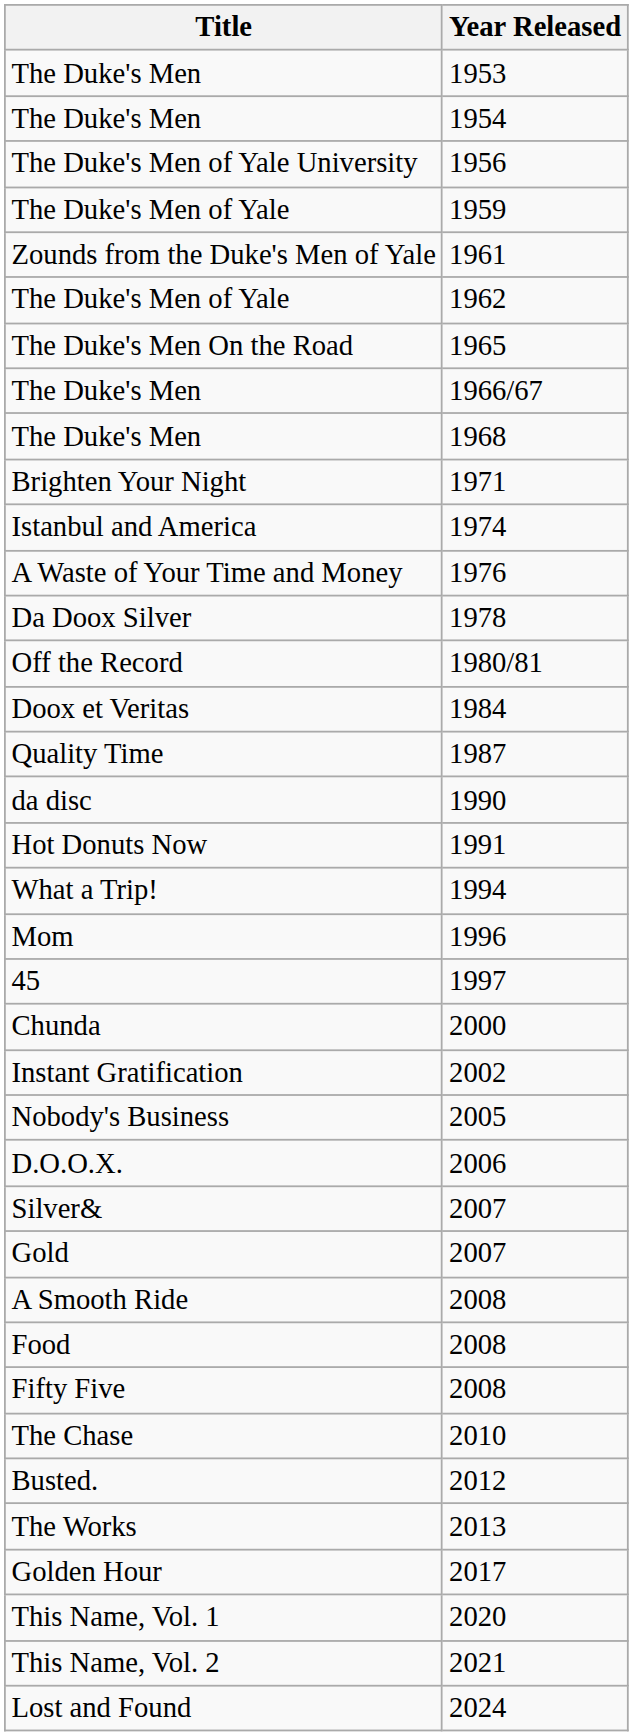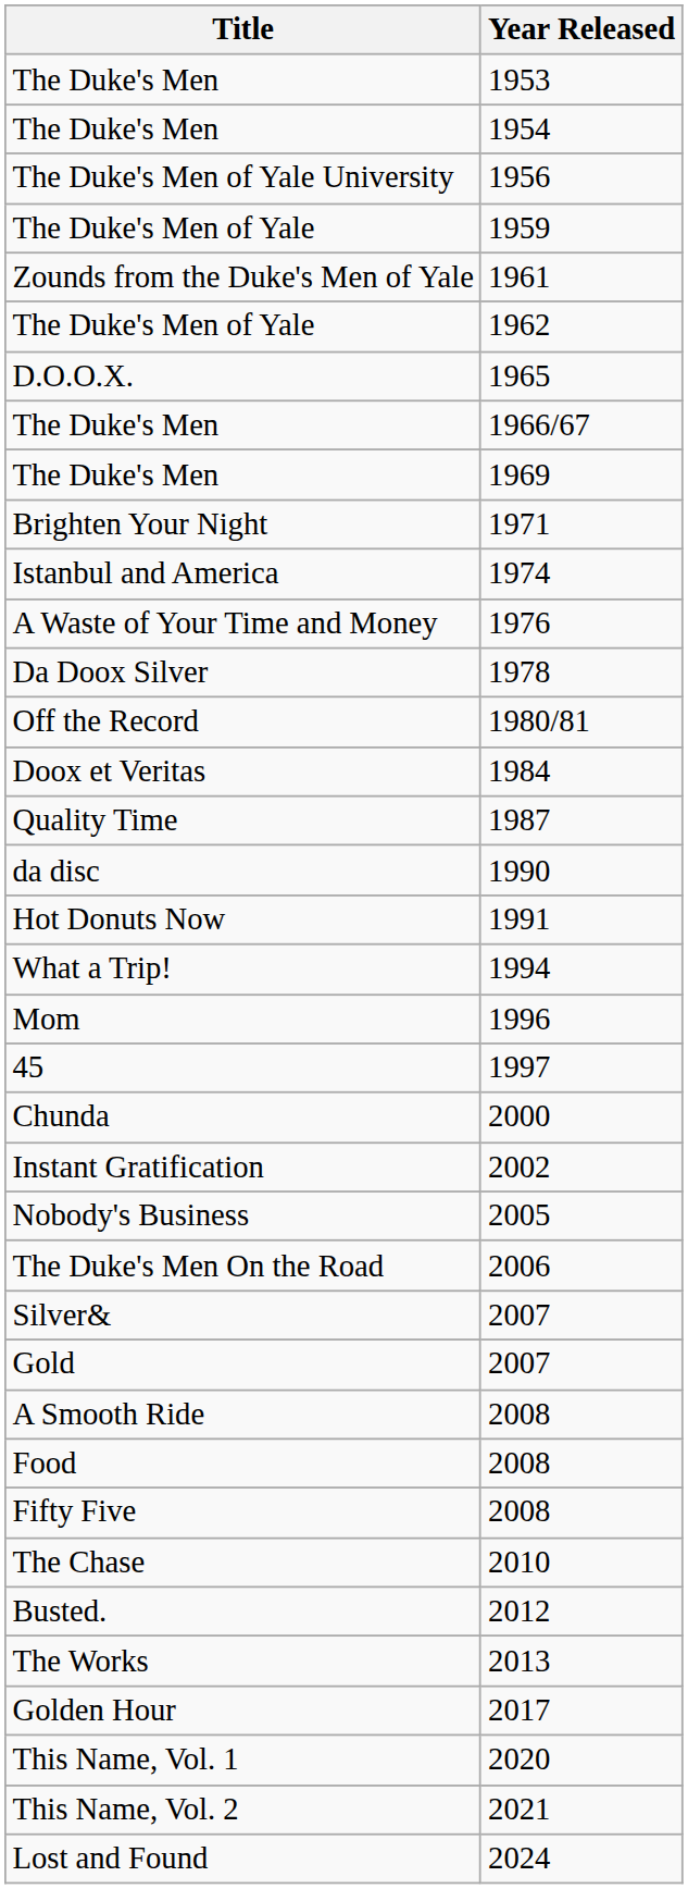row 8 | Title: The Duke's Men On the Road -> D.O.O.X.
row 10 | Year Released: 1968 -> 1969
row 26 | Title: D.O.O.X. -> The Duke's Men On the Road
